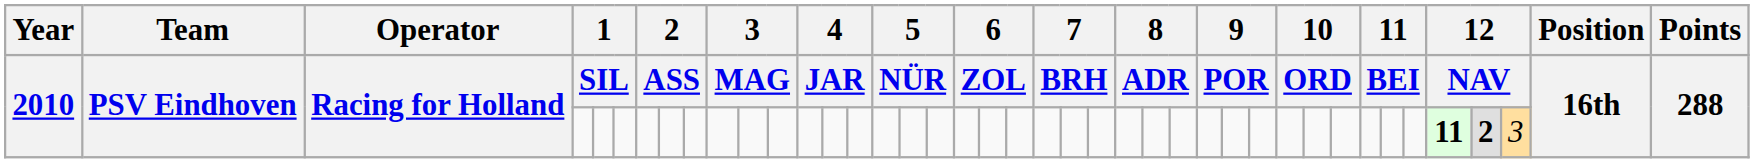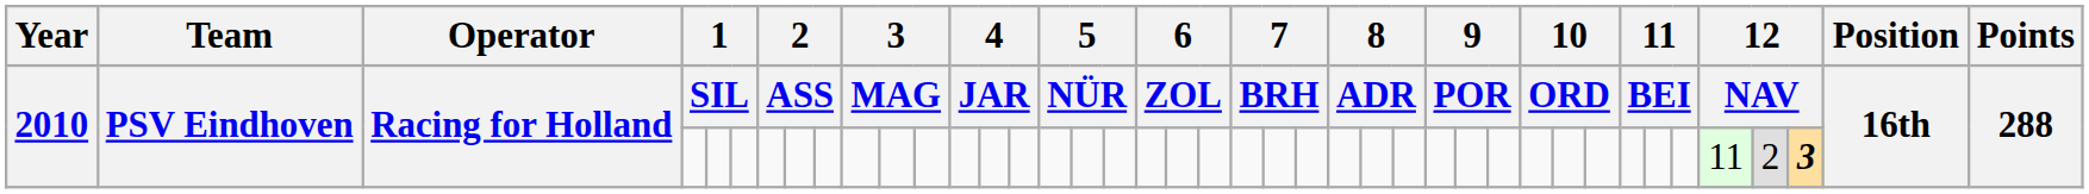row 3 | column 37: bold -> normal
row 3 | column 38: bold -> normal
row 3 | column 39: normal -> bold
